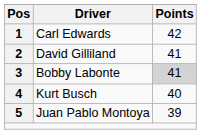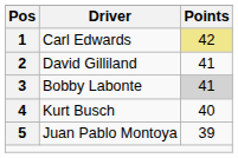Carl Edwards | Points: no background -> khaki background
